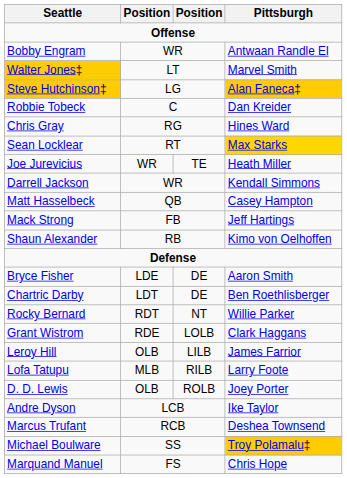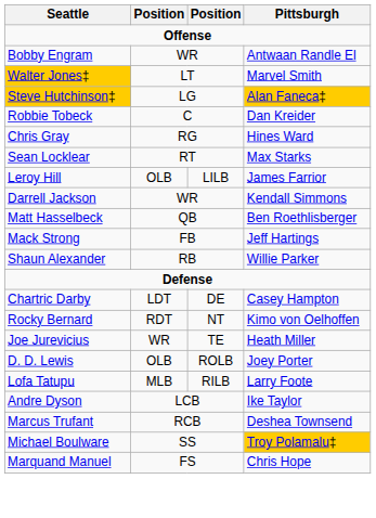Sean Locklear | Pittsburgh: gold background -> no background
rows swapped: Joe Jurevicius <-> Leroy Hill
Matt Hasselbeck | Pittsburgh: Casey Hampton -> Ben Roethlisberger
Shaun Alexander | Pittsburgh: Kimo von Oelhoffen -> Willie Parker
- row: Bryce Fisher | LDE | DE | Aaron Smith
Chartric Darby | Pittsburgh: Ben Roethlisberger -> Casey Hampton
Rocky Bernard | Pittsburgh: Willie Parker -> Kimo von Oelhoffen
- row: Grant Wistrom | RDE | LOLB | Clark Haggans
rows swapped: Lofa Tatupu <-> D. D. Lewis
